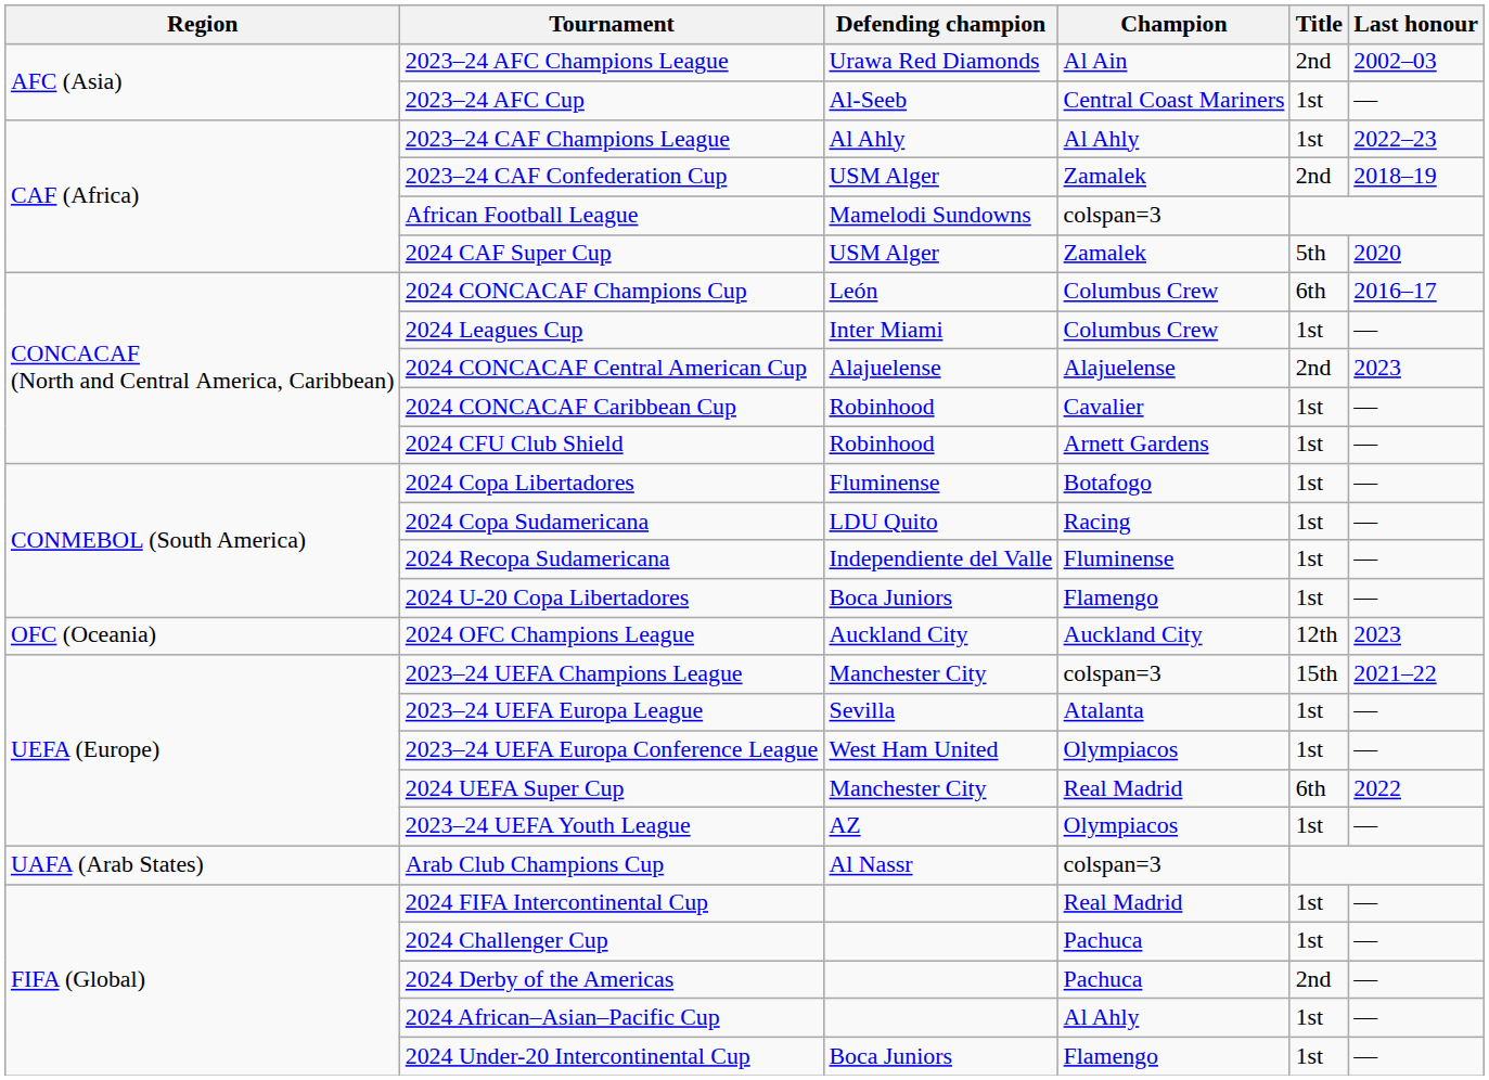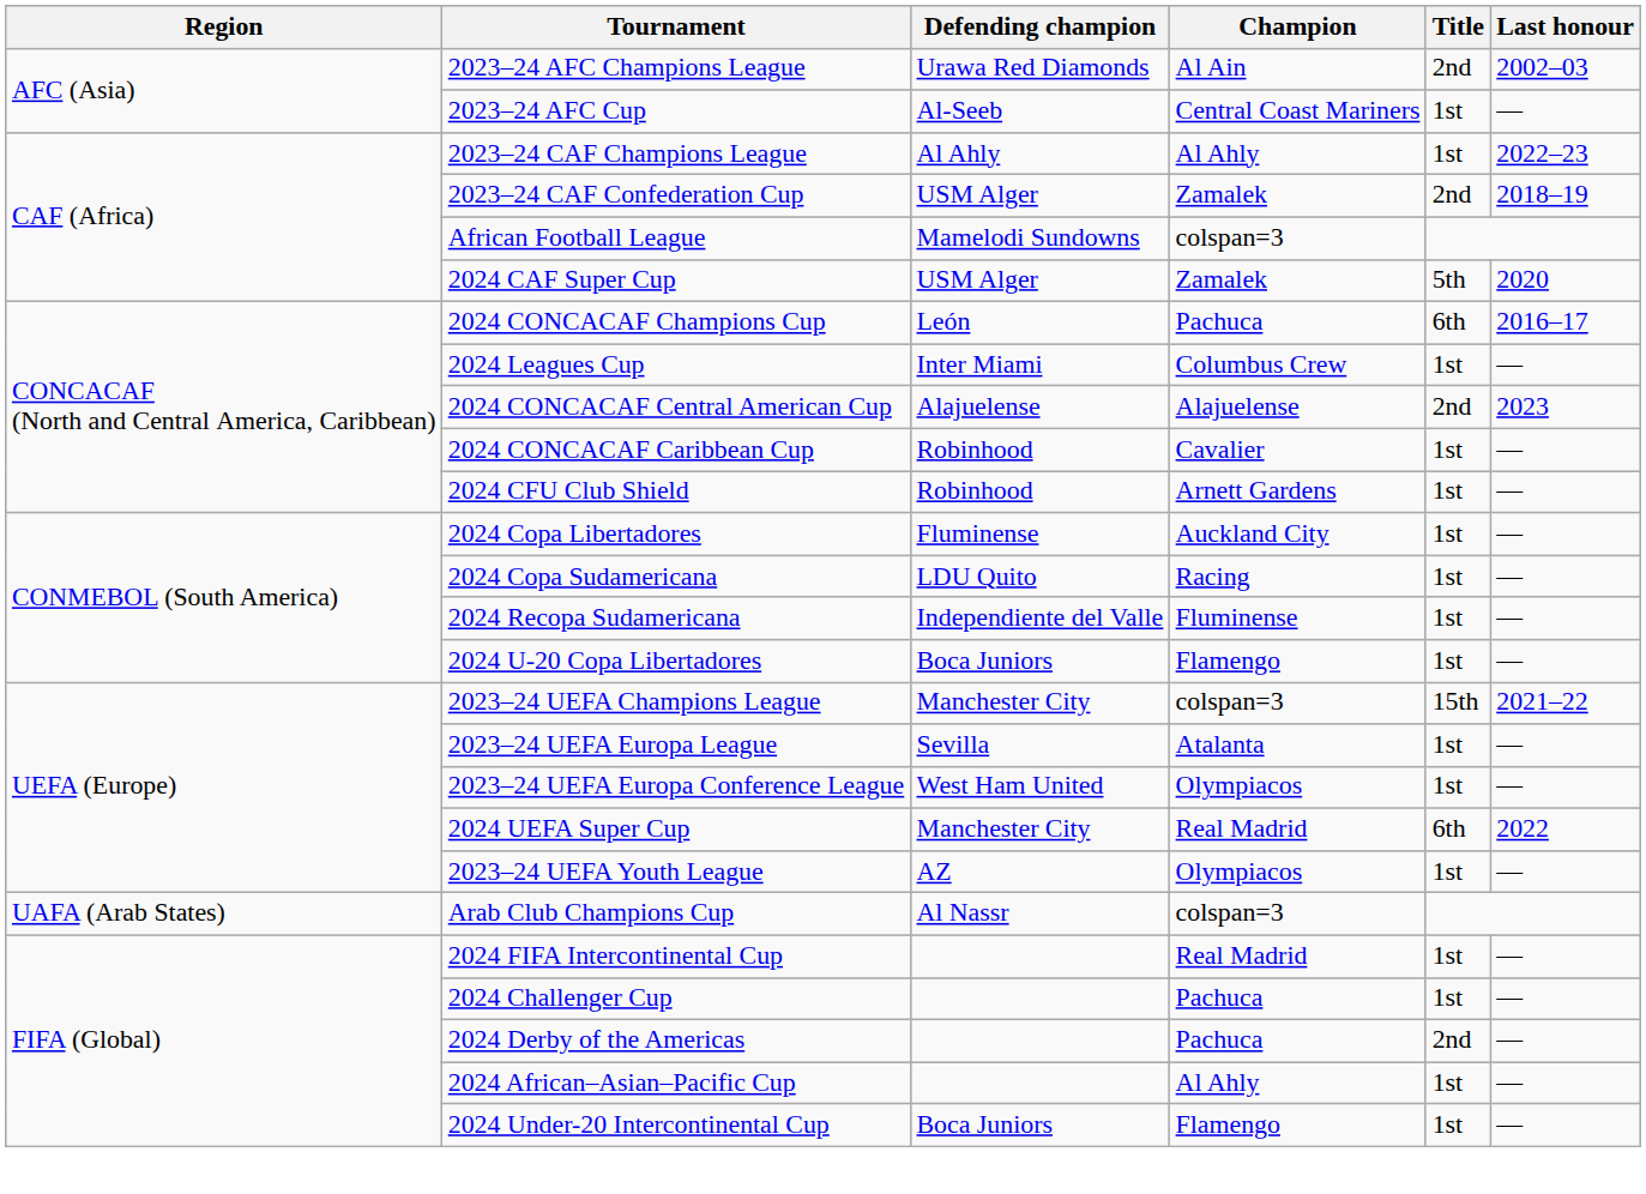2024 CONCACAF Champions Cup | Champion: Columbus Crew -> Pachuca
2024 Copa Libertadores | Champion: Botafogo -> Auckland City
- row: OFC (Oceania) | 2024 OFC Champions League | Auckland City | Auckland City | 12th | 2023
